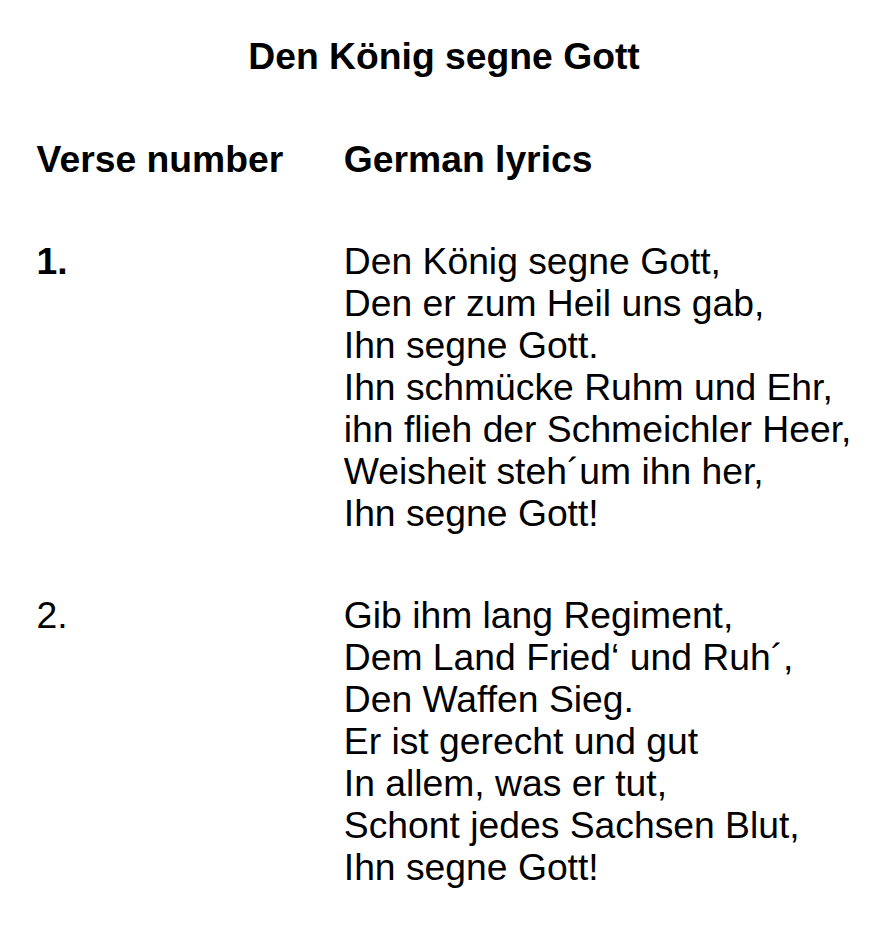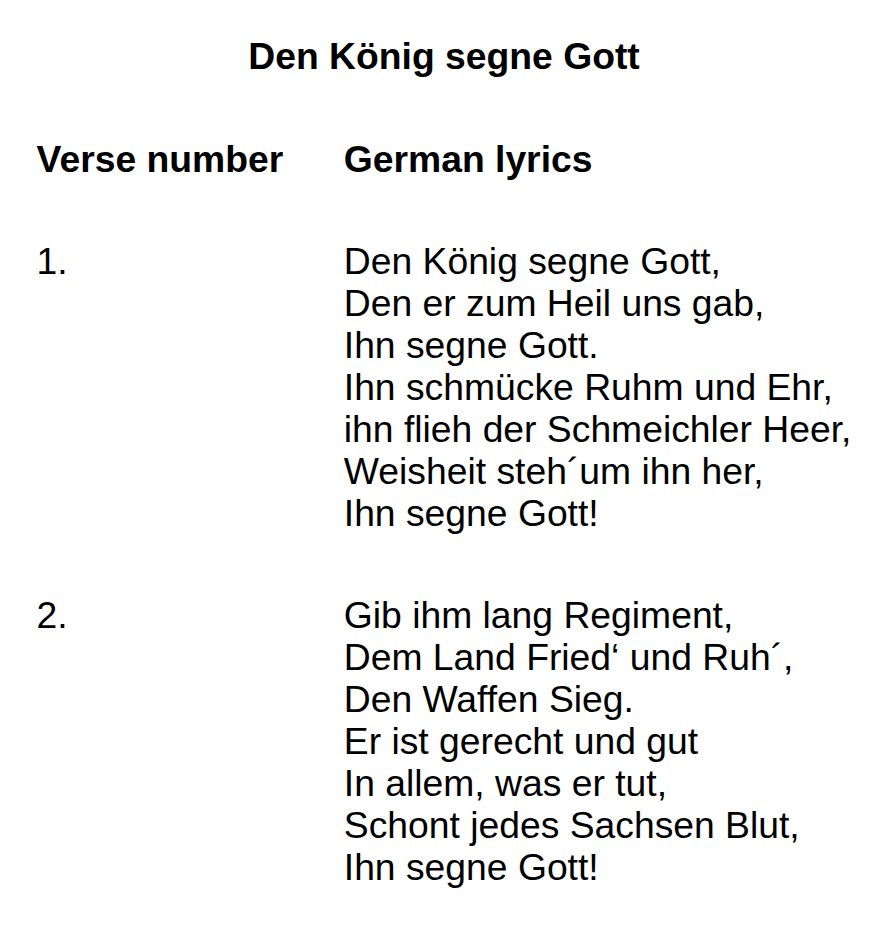row 3 | Verse number: bold -> normal
